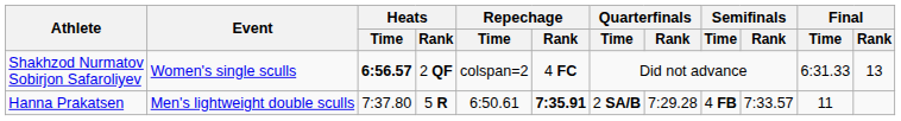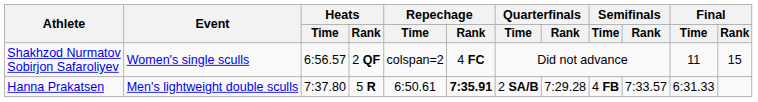Shakhzod Nurmatov Sobirjon Safaroliyev | Heats / Time: bold -> normal
Shakhzod Nurmatov Sobirjon Safaroliyev | Final / Time: 6:31.33 -> 11
Shakhzod Nurmatov Sobirjon Safaroliyev | Final / Rank: 13 -> 15
Hanna Prakatsen | Final / Time: 11 -> 6:31.33
